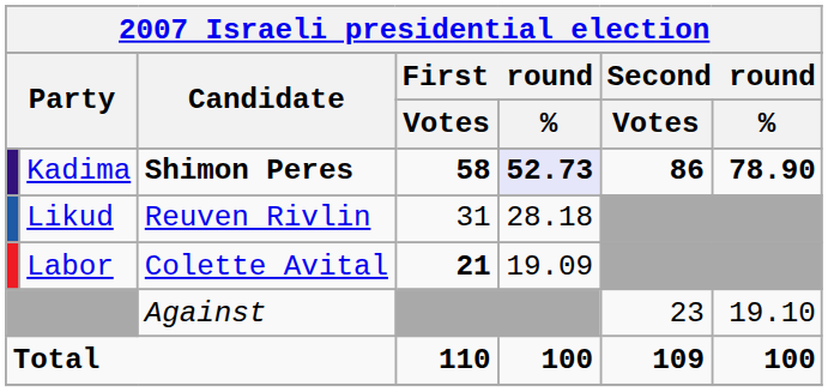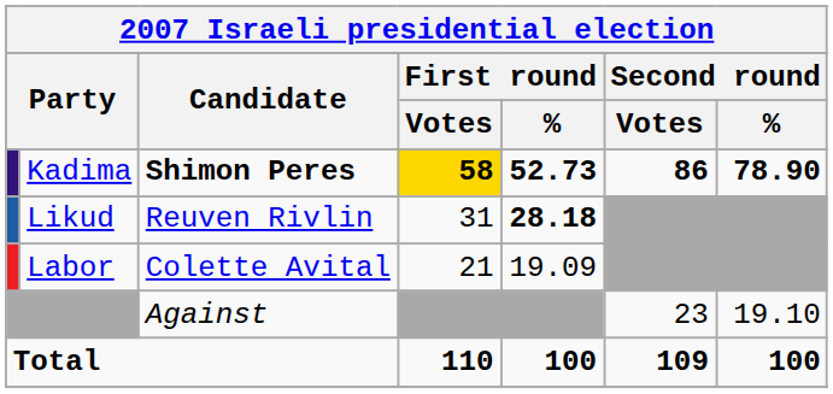Kadima | First round / Votes: no background -> gold background
Kadima | First round / %: lavender background -> no background
Likud | First round / %: normal -> bold
Labor | First round / Votes: bold -> normal
